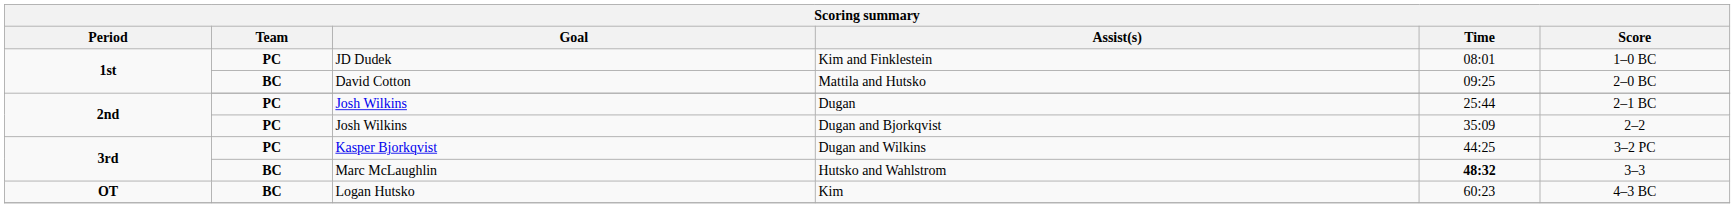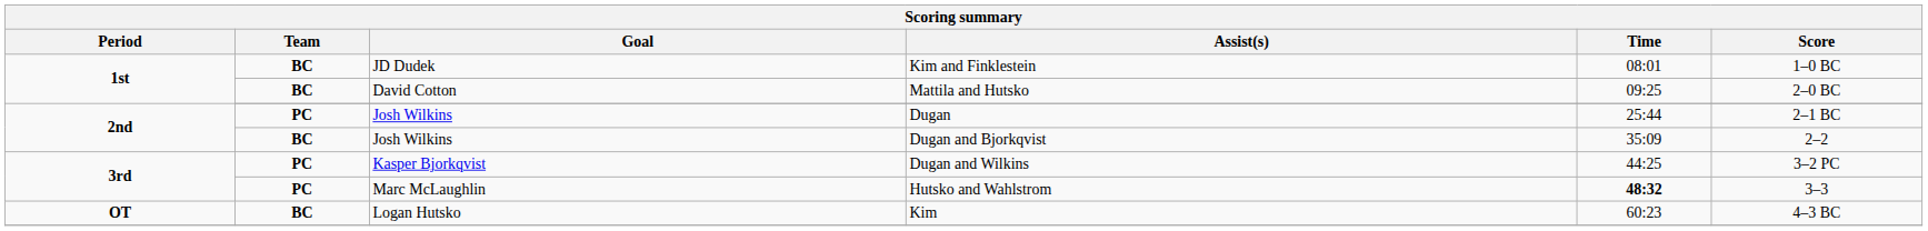Kim and Finklestein | Team: PC -> BC
Dugan and Bjorkqvist | Team: PC -> BC
Hutsko and Wahlstrom | Team: BC -> PC
